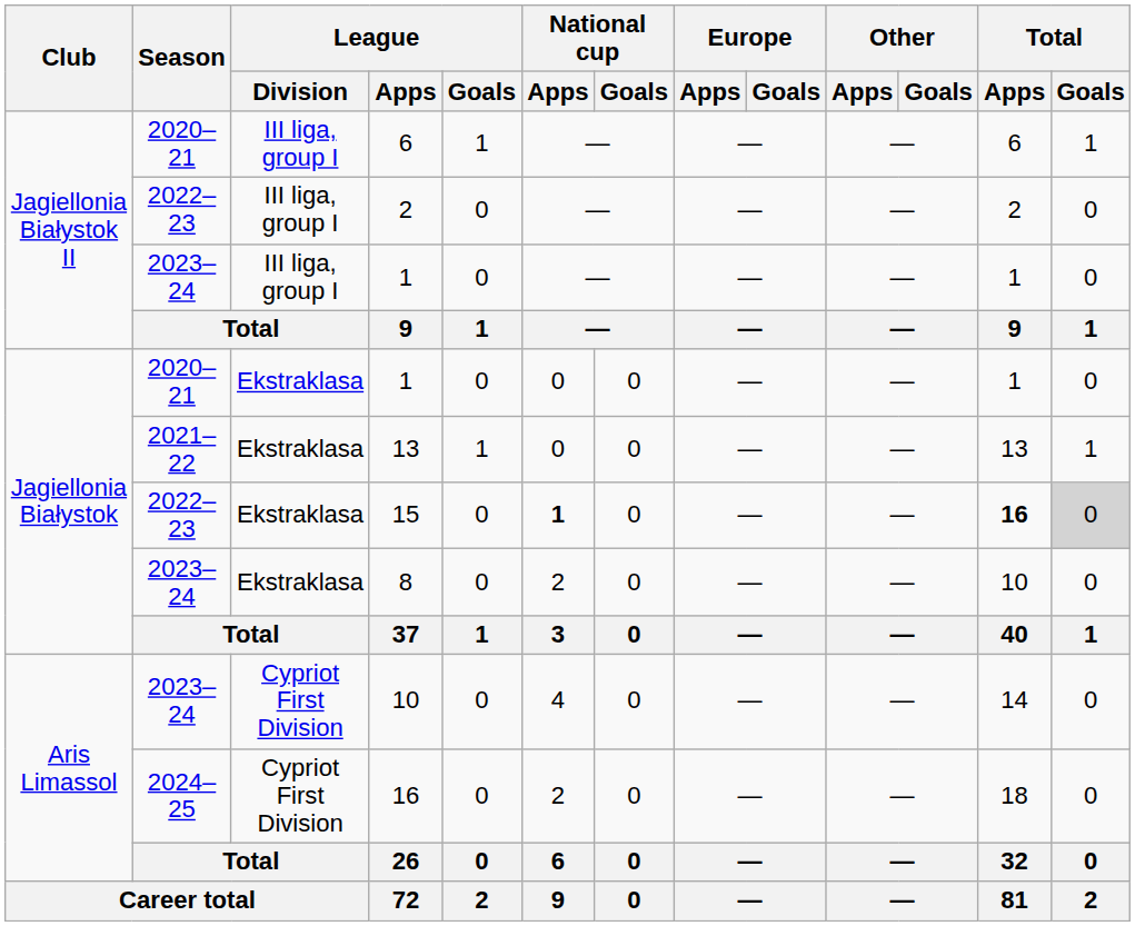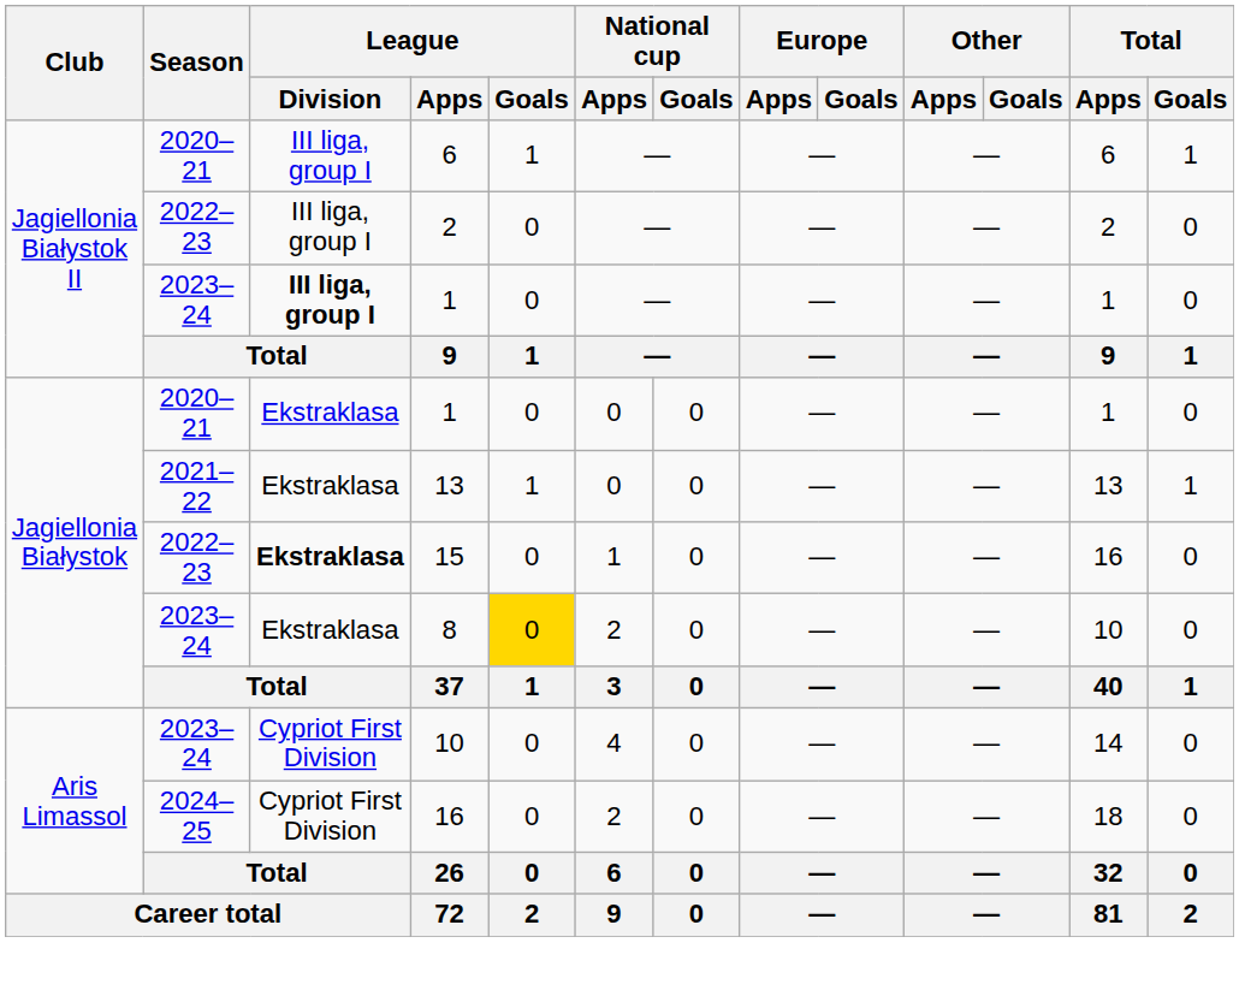2023–24 / 1 | League / Division: normal -> bold
15 | League / Division: normal -> bold
15 | National cup / Apps: bold -> normal
15 | Total / Apps: bold -> normal
15 | Total / Goals: lightgrey background -> no background
8 | League / Goals: no background -> gold background
